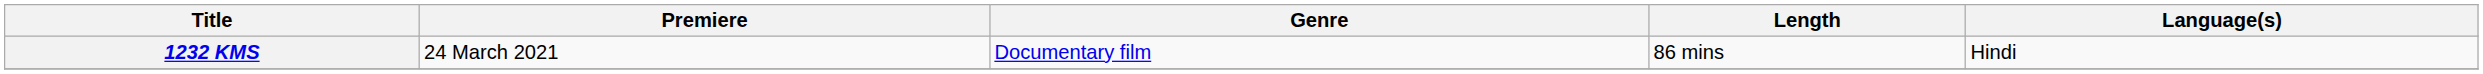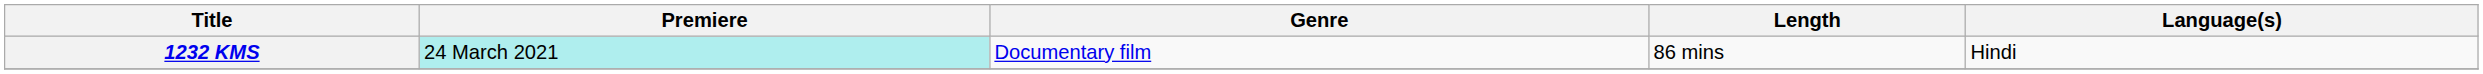1232 KMS | Premiere: no background -> paleturquoise background
